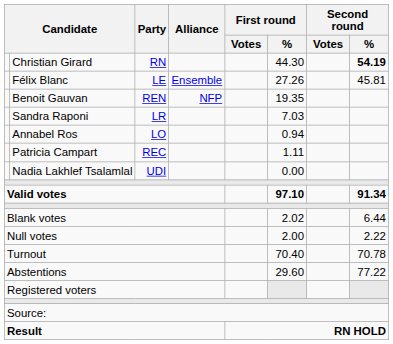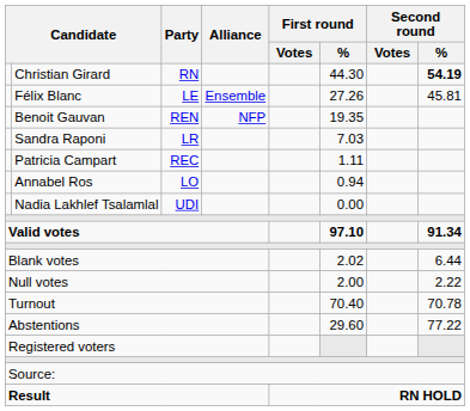rows swapped: Patricia Campart <-> Annabel Ros
